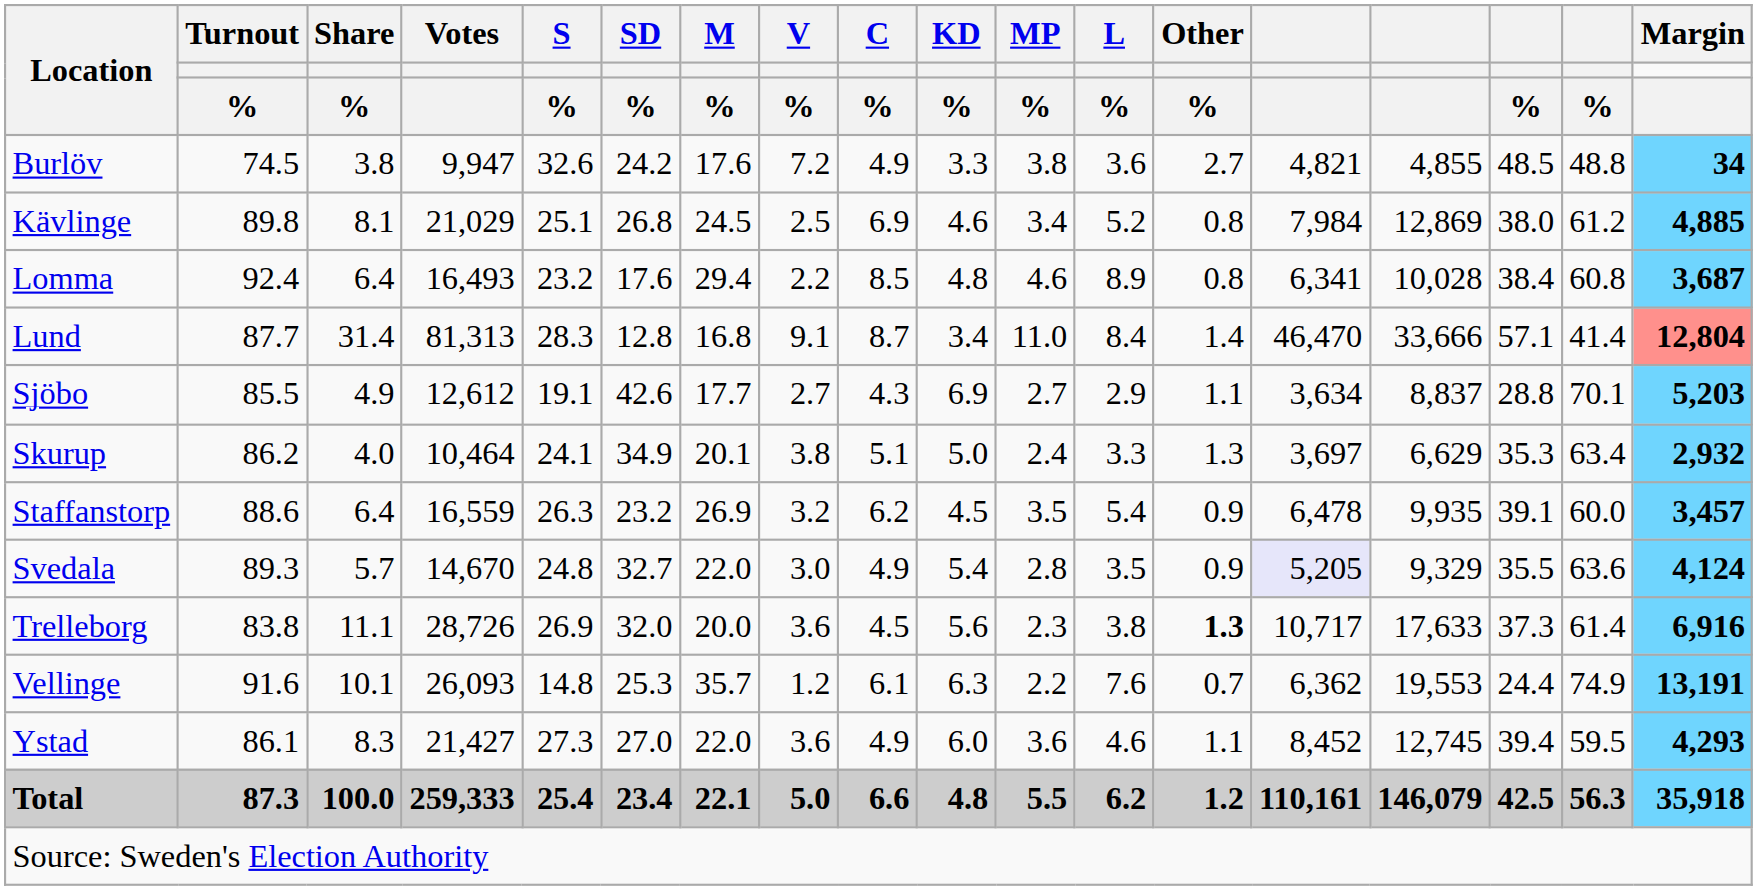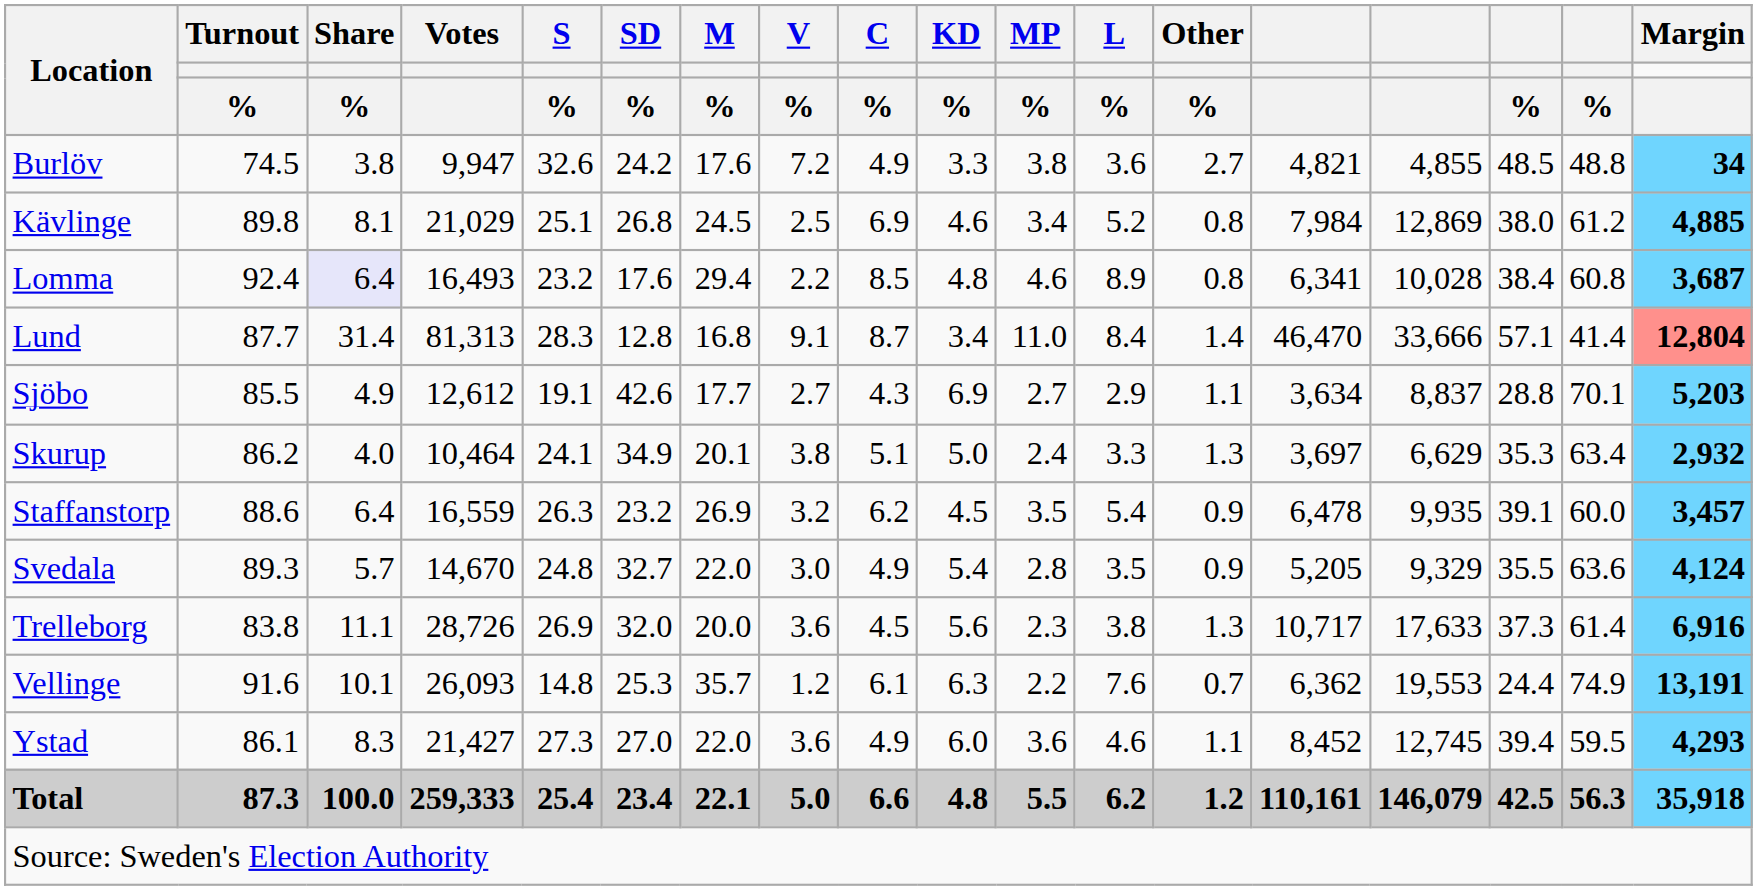Lomma | Share / %: no background -> lavender background
Svedala | column 14: lavender background -> no background
Trelleborg | Other / %: bold -> normal
